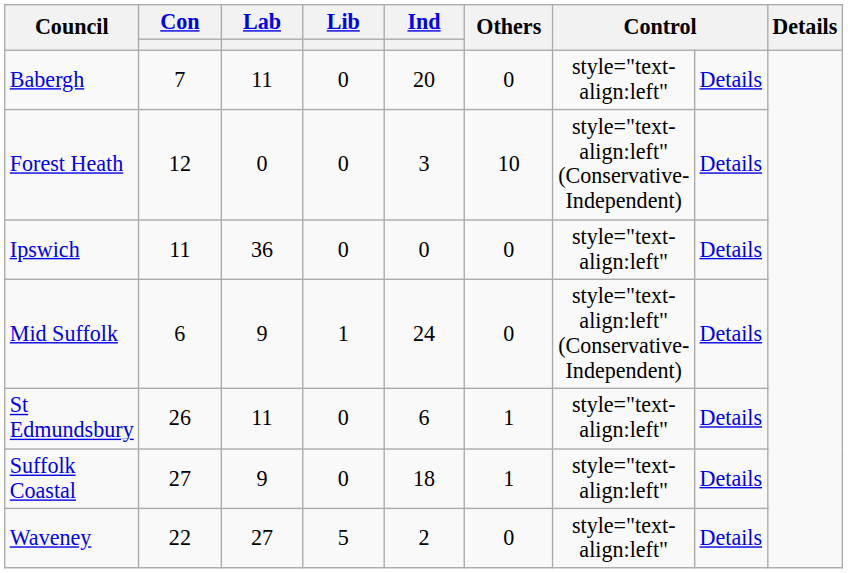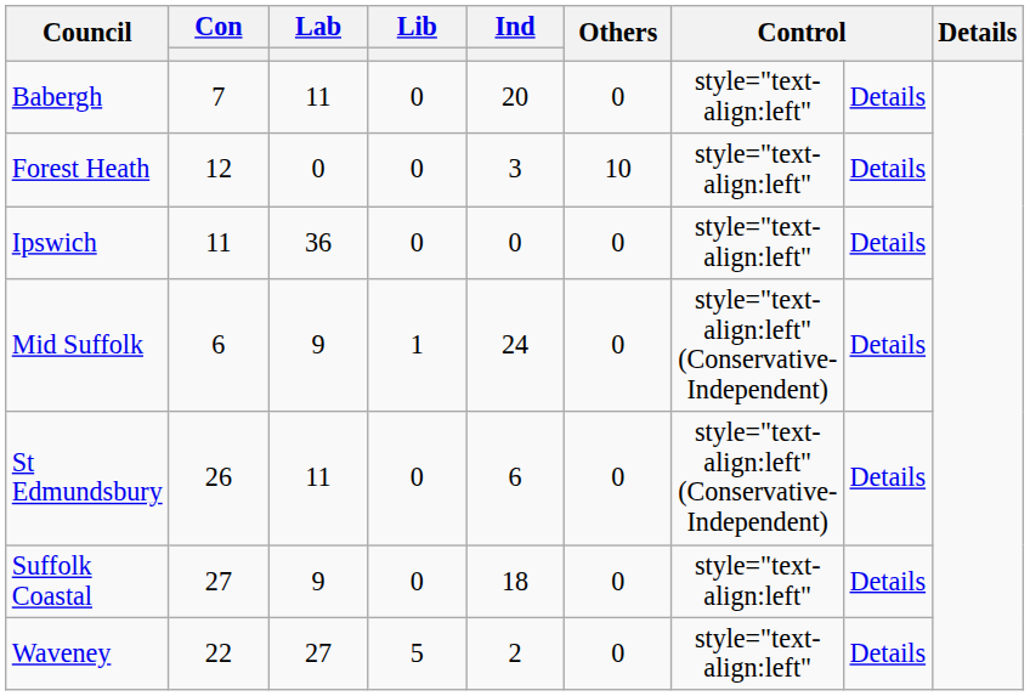Forest Heath | column 7: style="text-align:left" (Conservative-Independent) -> style="text-align:left"
St Edmundsbury | Others: 1 -> 0
St Edmundsbury | column 7: style="text-align:left" -> style="text-align:left" (Conservative-Independent)
Suffolk Coastal | Others: 1 -> 0
